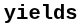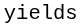yields | column 1: bold -> normal
